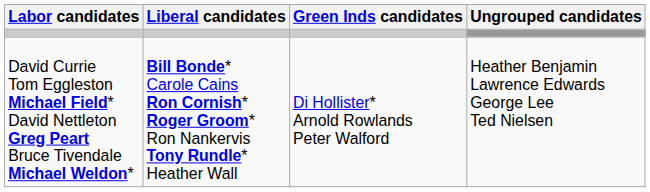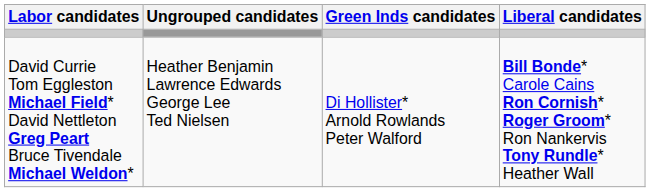columns swapped: Liberal candidates <-> Ungrouped candidates
